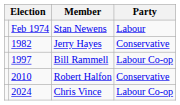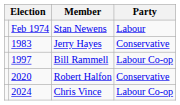Jerry Hayes | column 2: 1982 -> 1983
Robert Halfon | column 2: 2010 -> 2020
